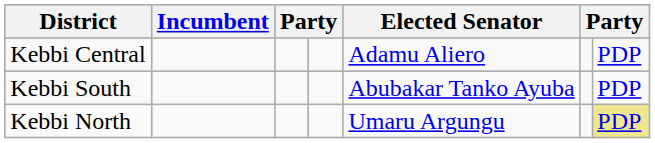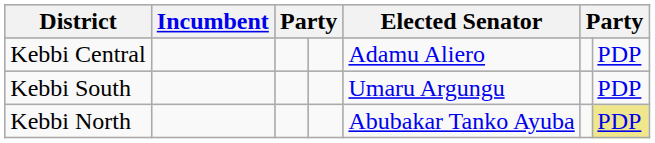Kebbi South | Elected Senator: Abubakar Tanko Ayuba -> Umaru Argungu
Kebbi North | Elected Senator: Umaru Argungu -> Abubakar Tanko Ayuba
